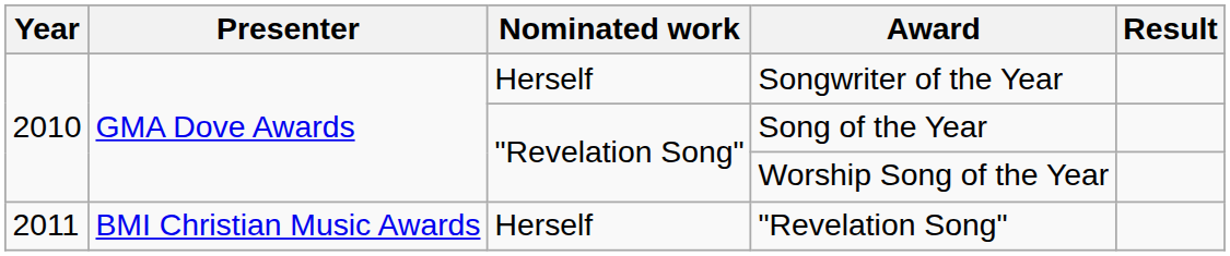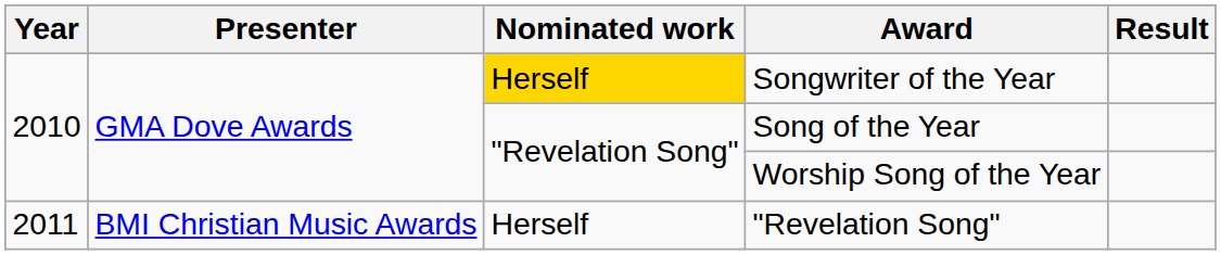Songwriter of the Year | Nominated work: no background -> gold background
